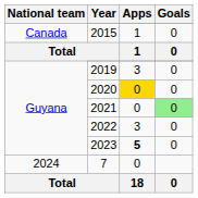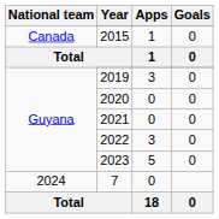2020 | Apps: gold background -> no background
2021 | Goals: lightgreen background -> no background
2023 | Apps: bold -> normal
